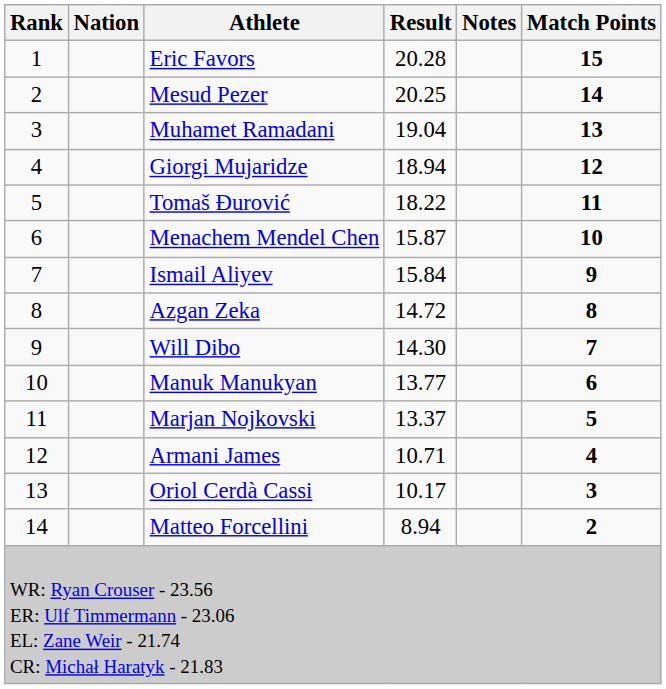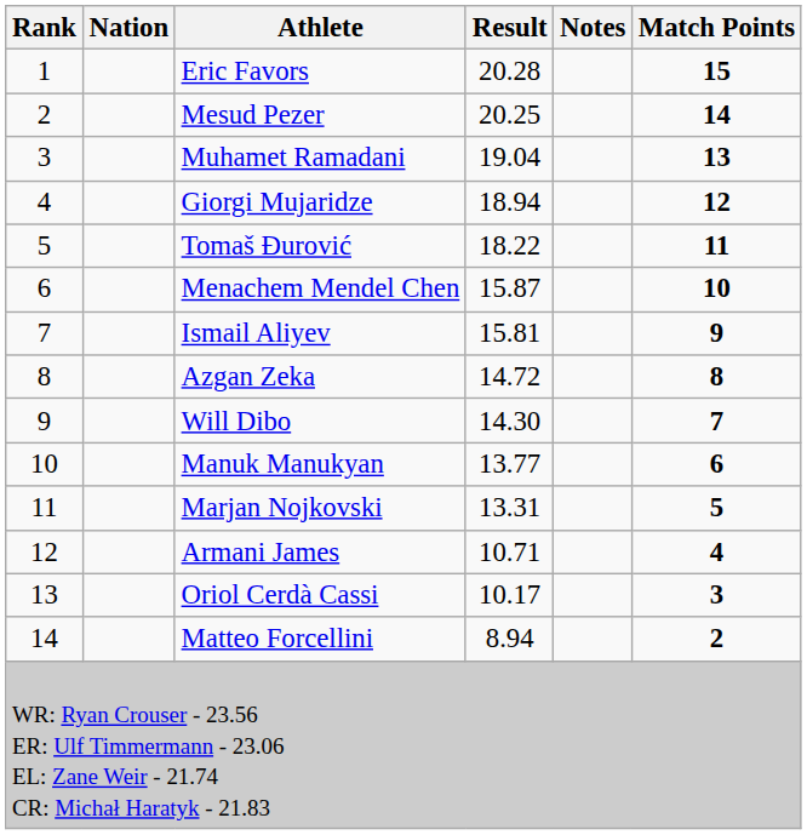Ismail Aliyev | Result: 15.84 -> 15.81
Marjan Nojkovski | Result: 13.37 -> 13.31
